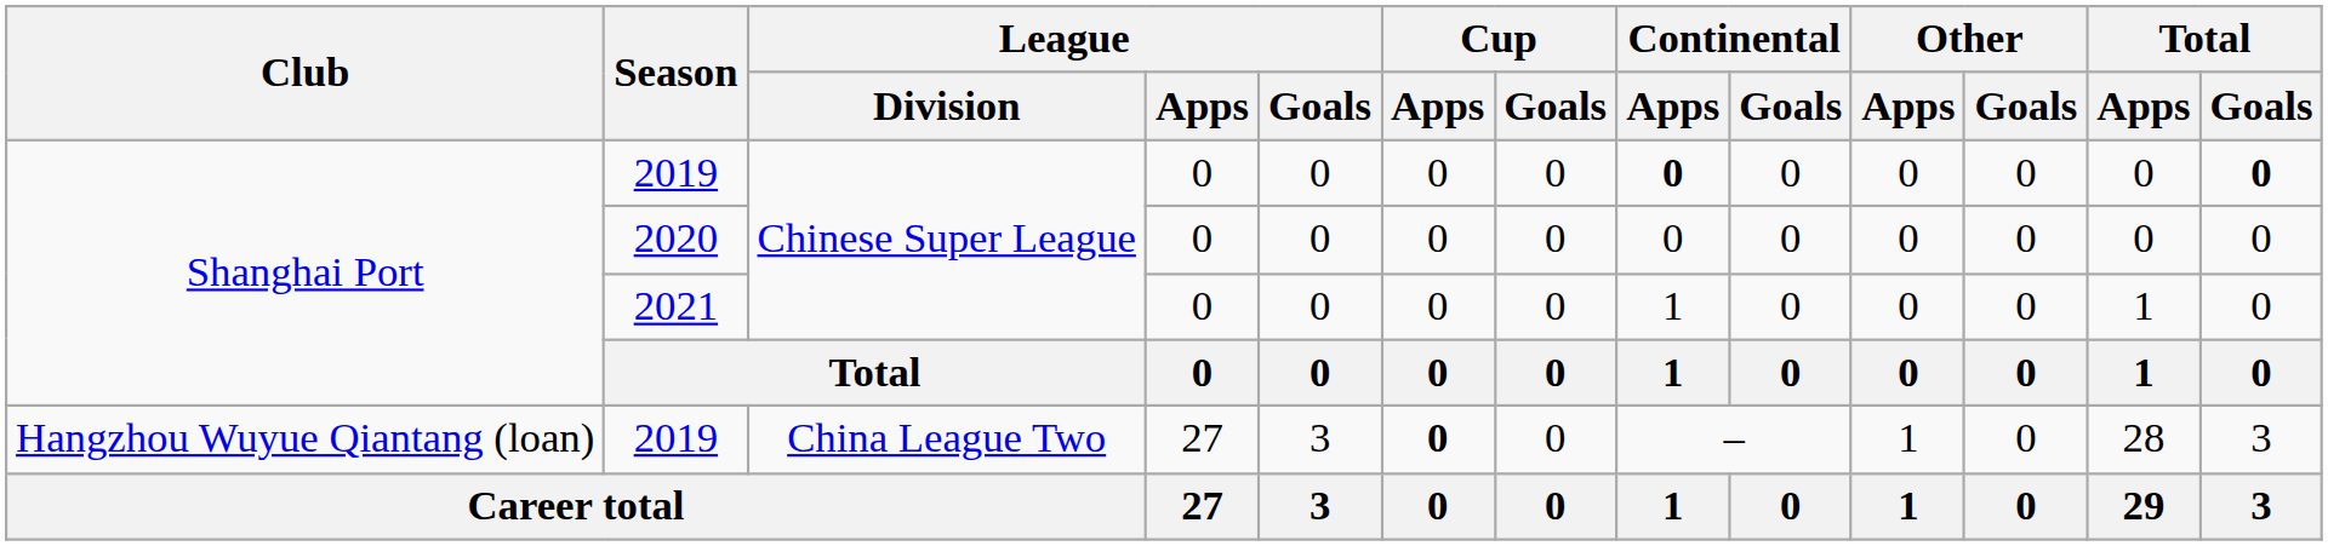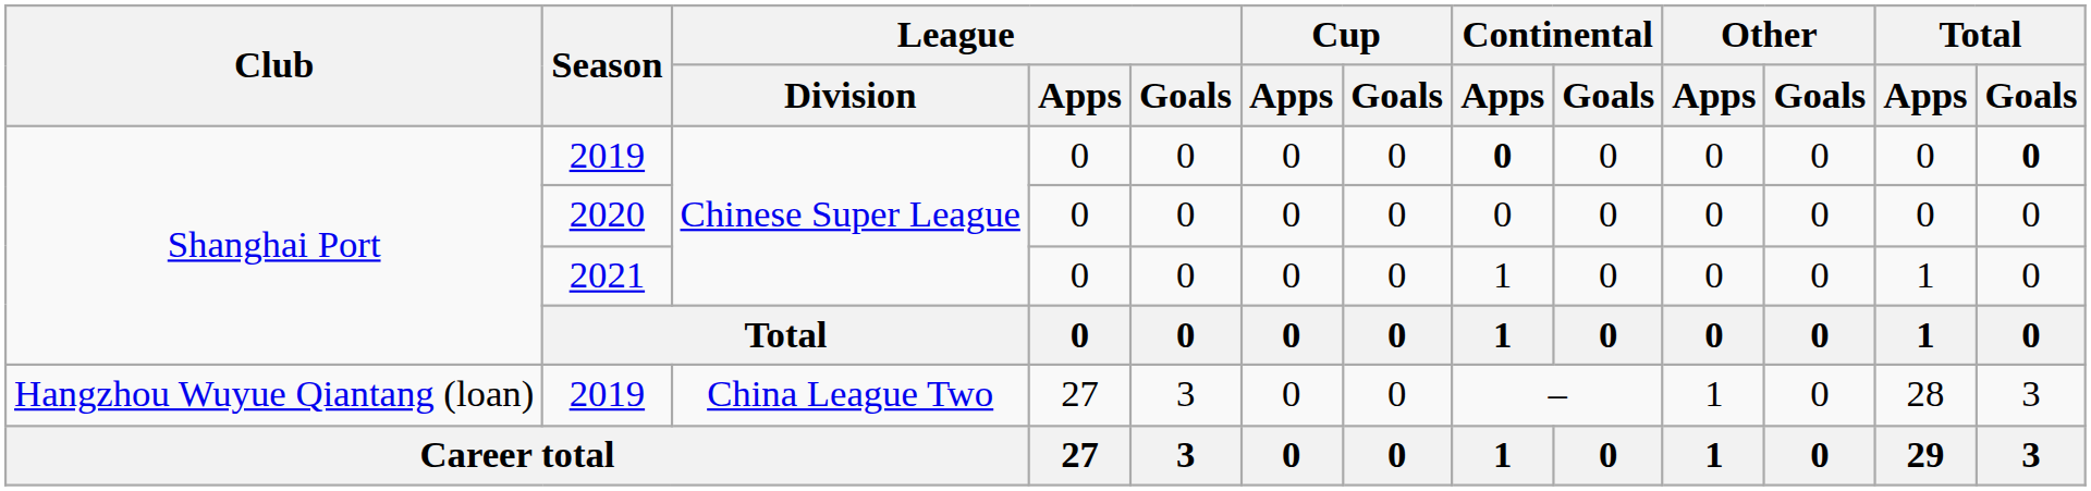Hangzhou Wuyue Qiantang (loan) / 2019 | Cup / Apps: bold -> normal
